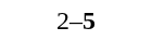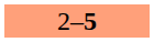row 1 | column 1: no background -> lightsalmon background
